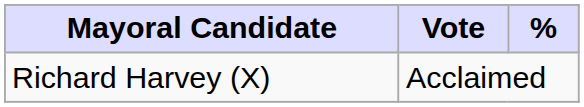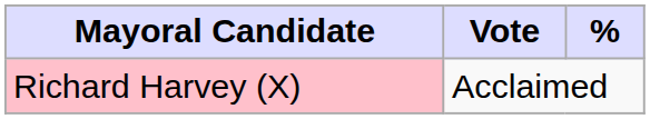Richard Harvey (X) | Mayoral Candidate: no background -> pink background
